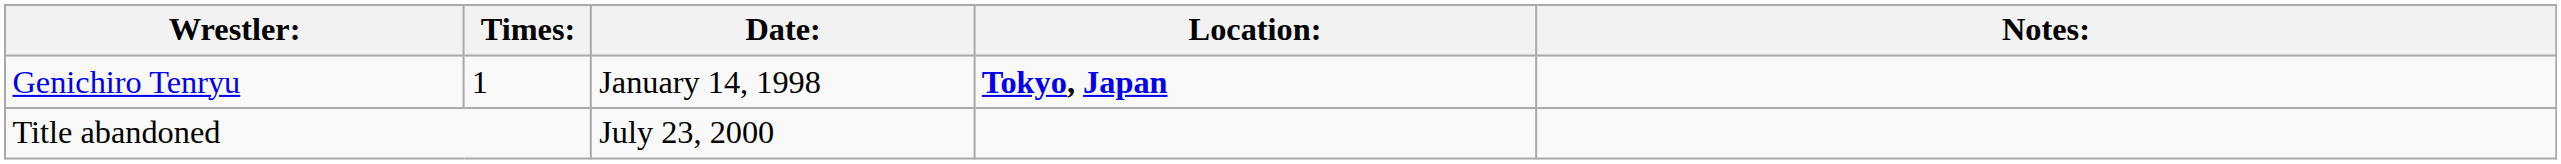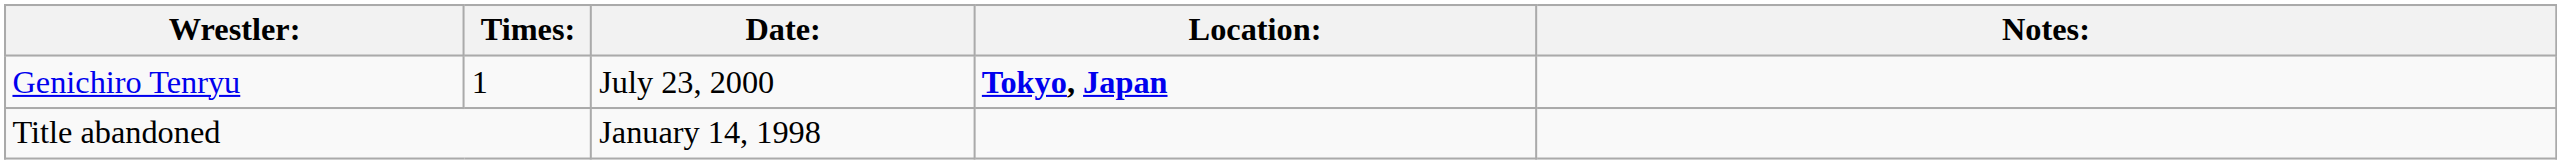Genichiro Tenryu | Date:: January 14, 1998 -> July 23, 2000
Title abandoned | Date:: July 23, 2000 -> January 14, 1998
